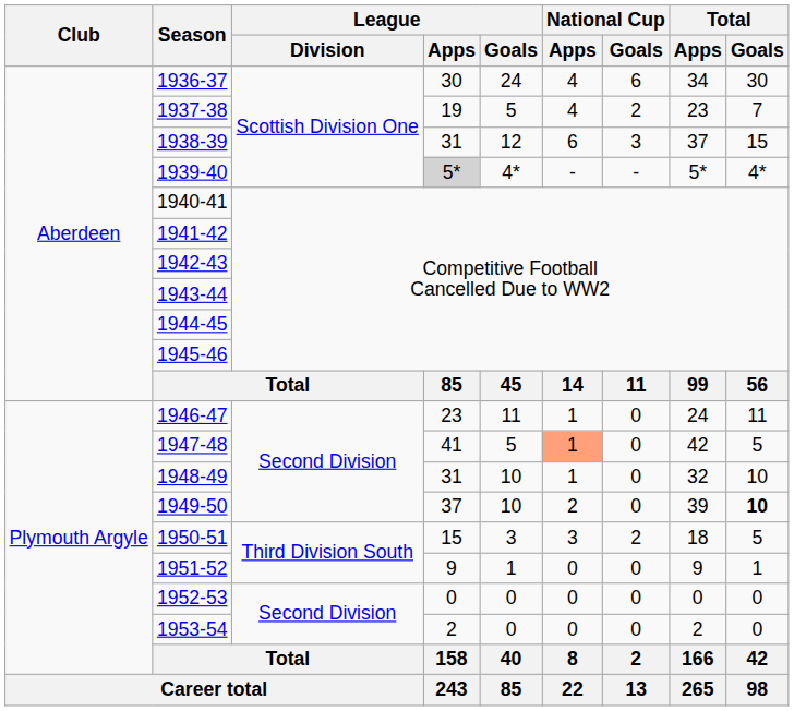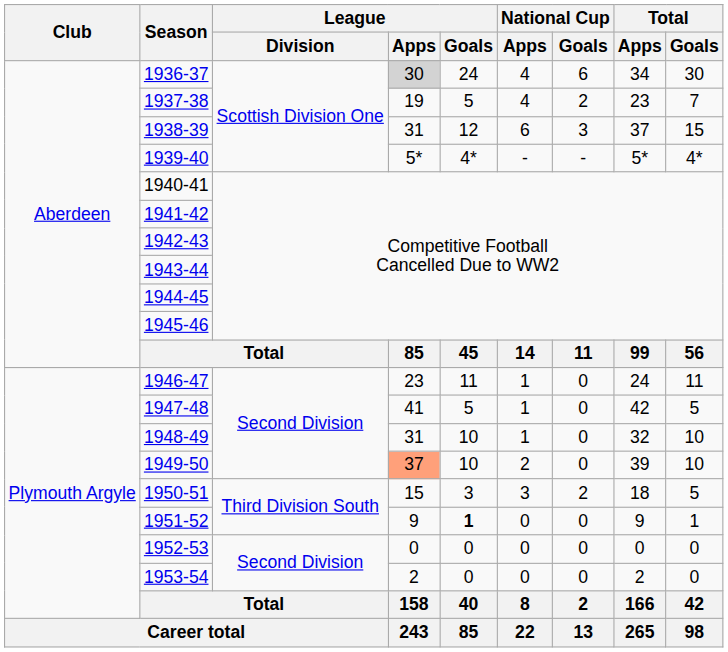1936-37 | League / Apps: no background -> lightgrey background
1939-40 | League / Apps: lightgrey background -> no background
1947-48 | National Cup / Apps: lightsalmon background -> no background
1949-50 | League / Apps: no background -> lightsalmon background
1949-50 | Total / Goals: bold -> normal
1951-52 | League / Goals: normal -> bold
